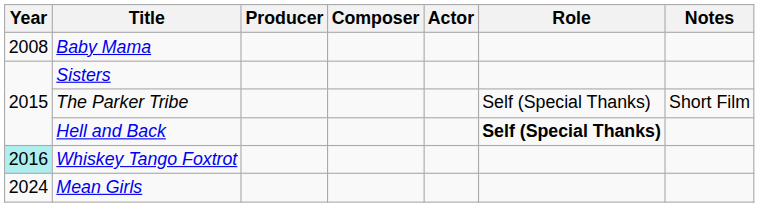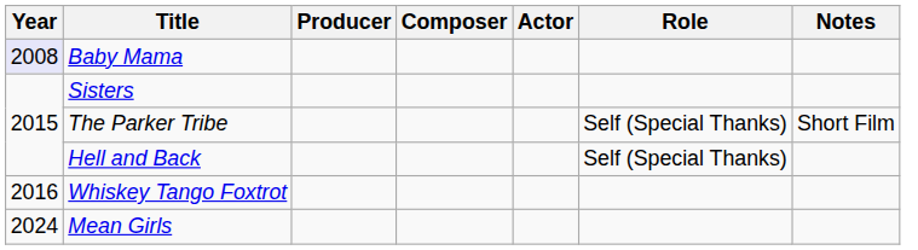Baby Mama | Year: no background -> lavender background
Hell and Back | Role: bold -> normal
Whiskey Tango Foxtrot | Year: paleturquoise background -> no background
